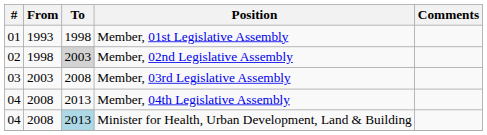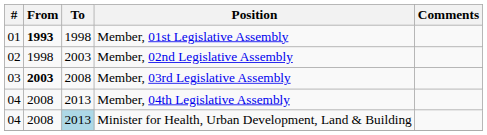Member, 01st Legislative Assembly | From: normal -> bold
Member, 02nd Legislative Assembly | To: lightgrey background -> no background
Member, 03rd Legislative Assembly | From: normal -> bold
